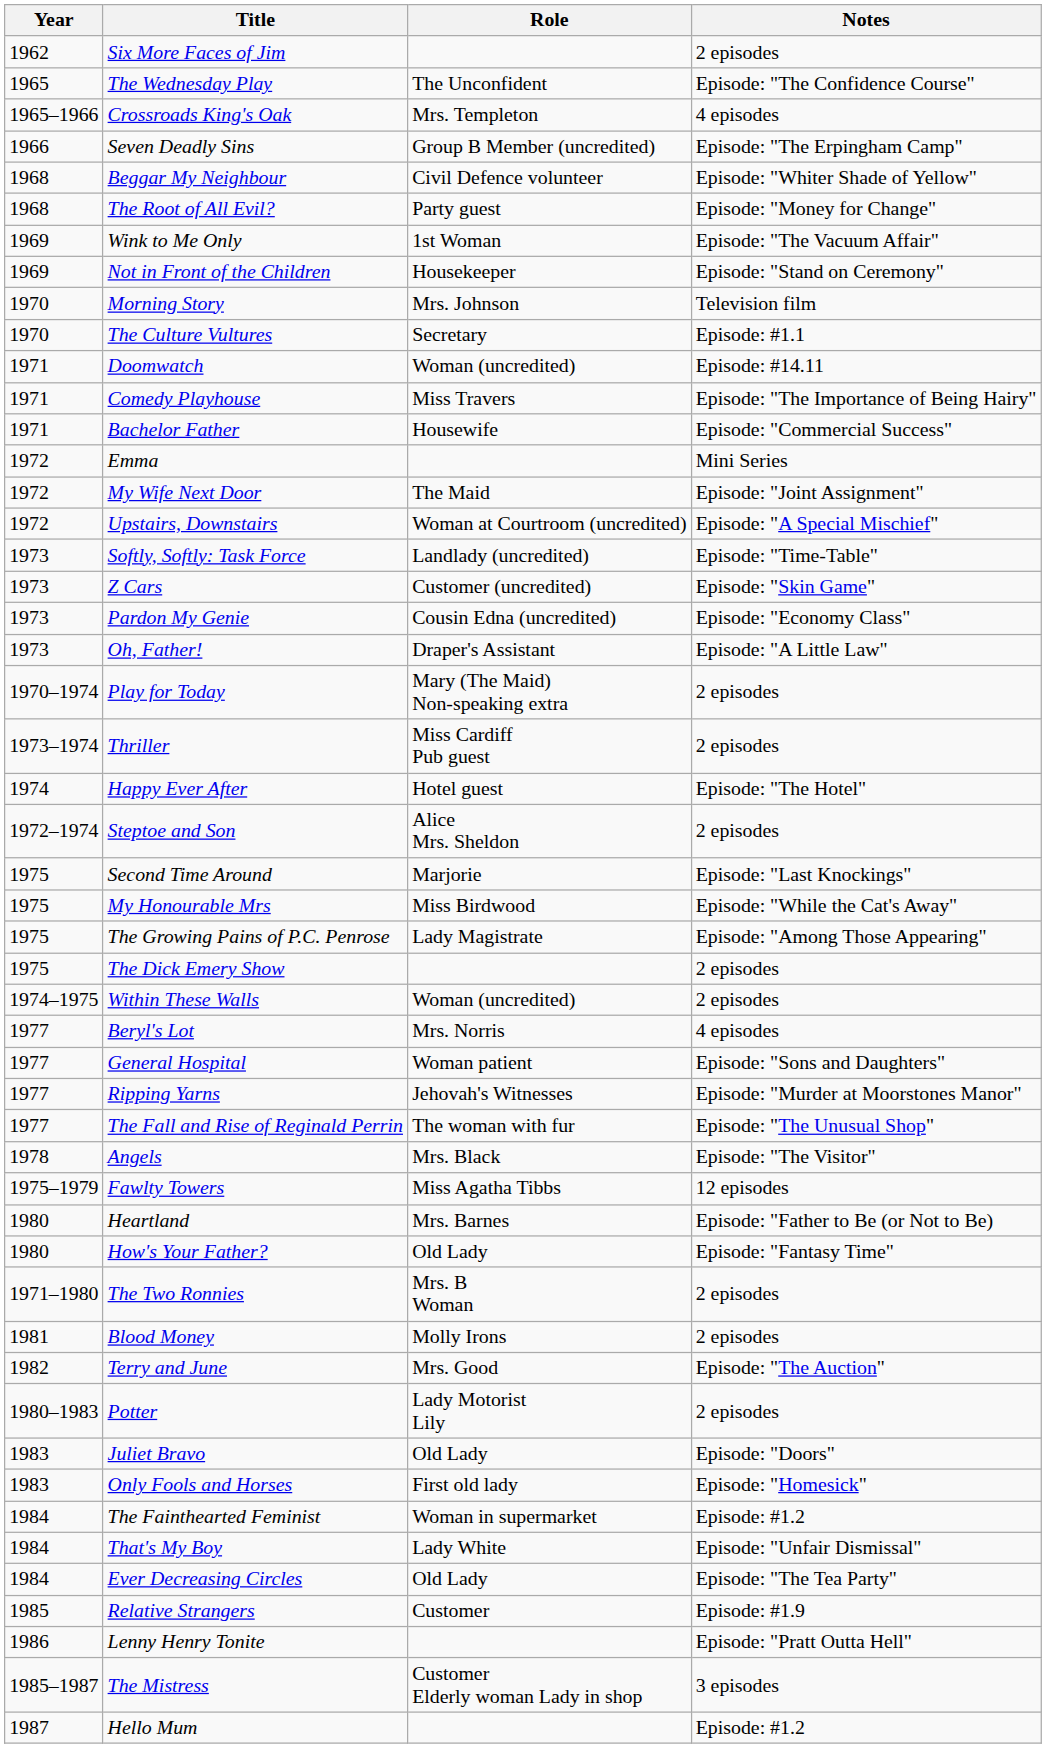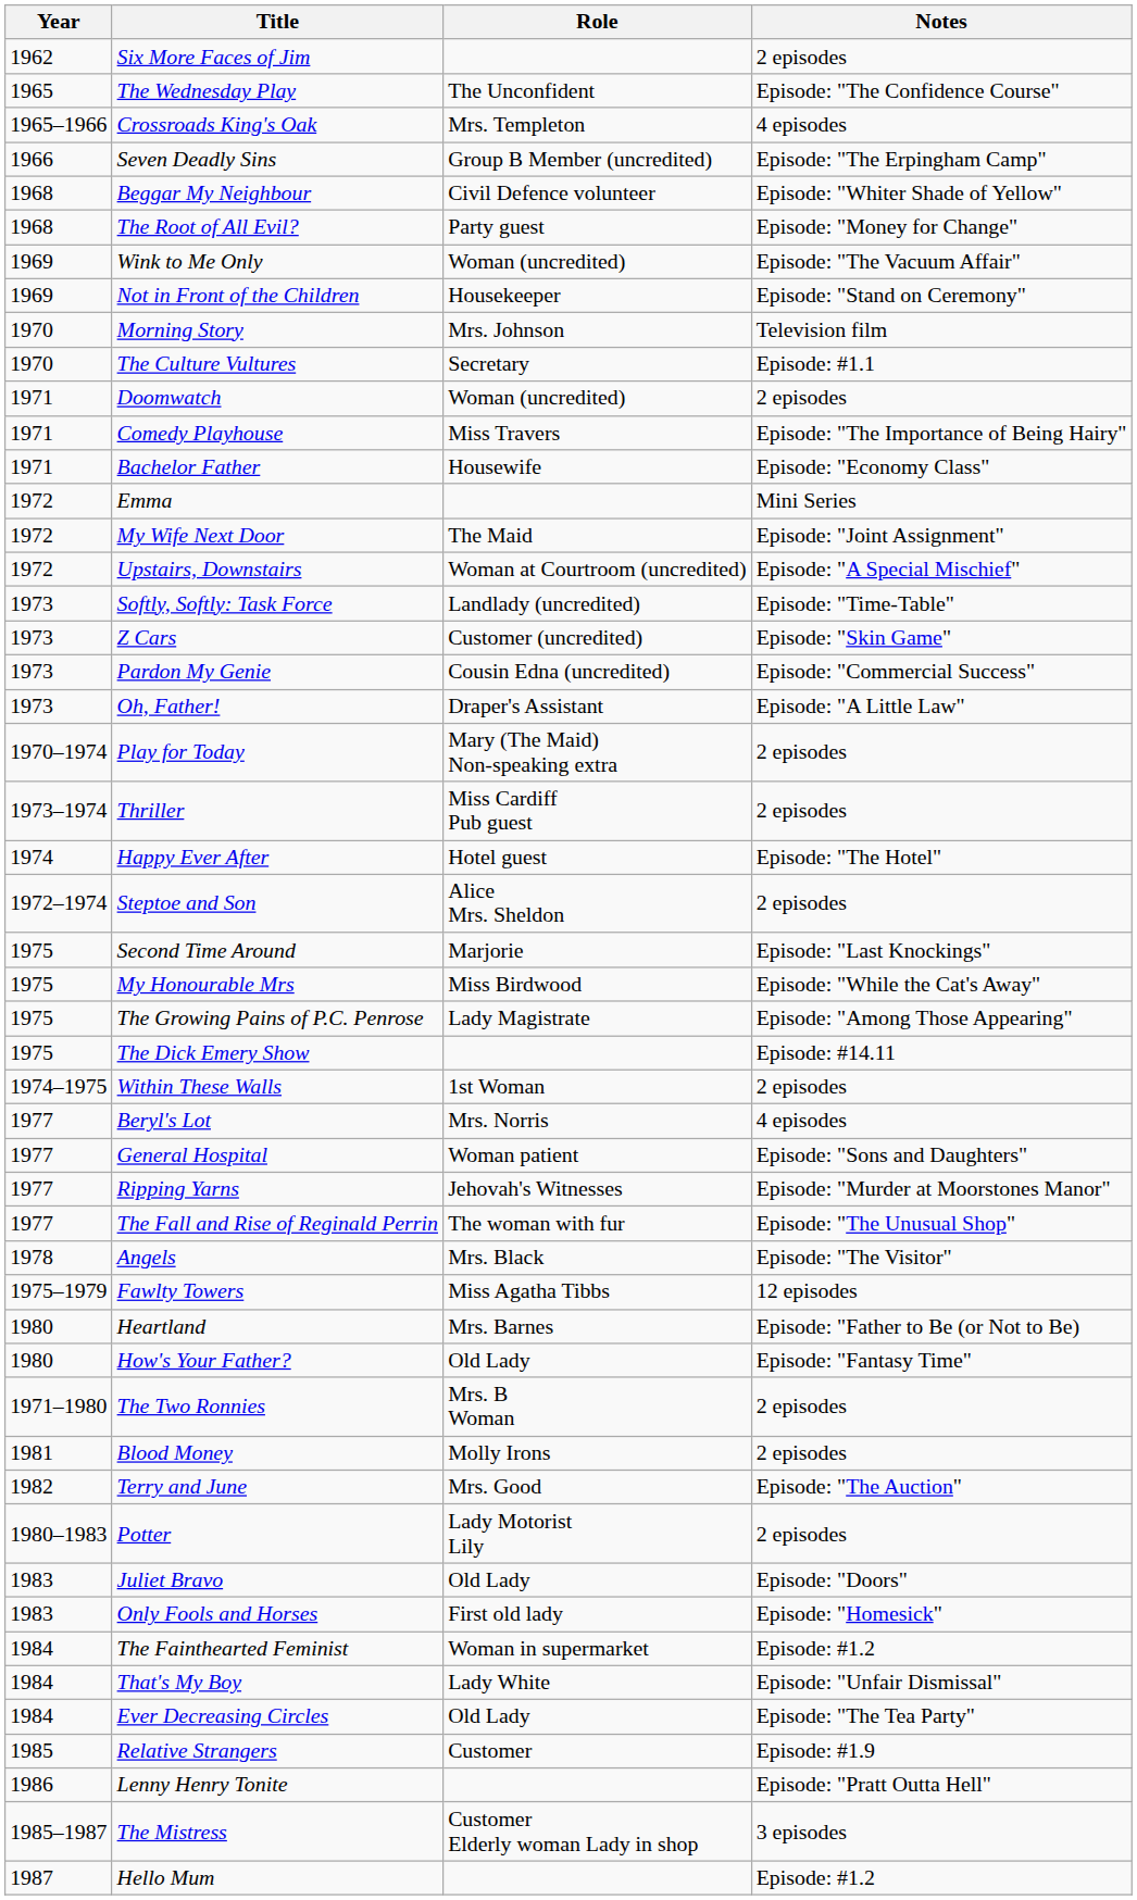Wink to Me Only | Role: 1st Woman -> Woman (uncredited)
Doomwatch | Notes: Episode: #14.11 -> 2 episodes
Bachelor Father | Notes: Episode: "Commercial Success" -> Episode: "Economy Class"
Pardon My Genie | Notes: Episode: "Economy Class" -> Episode: "Commercial Success"
The Dick Emery Show | Notes: 2 episodes -> Episode: #14.11
Within These Walls | Role: Woman (uncredited) -> 1st Woman
